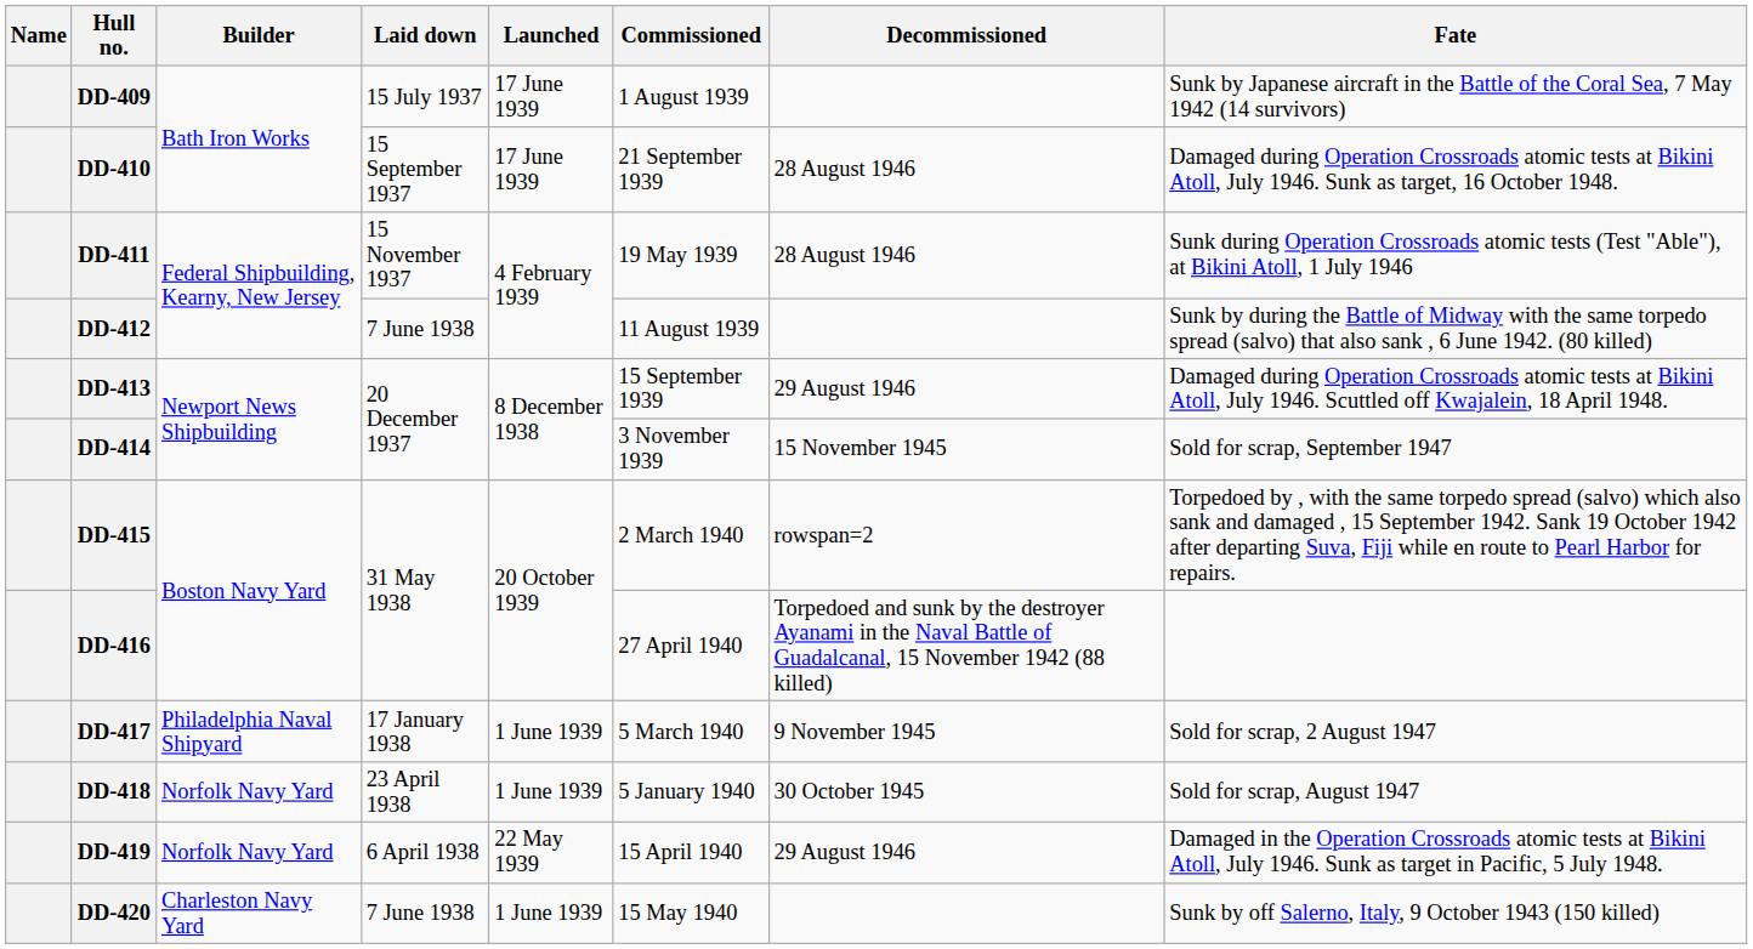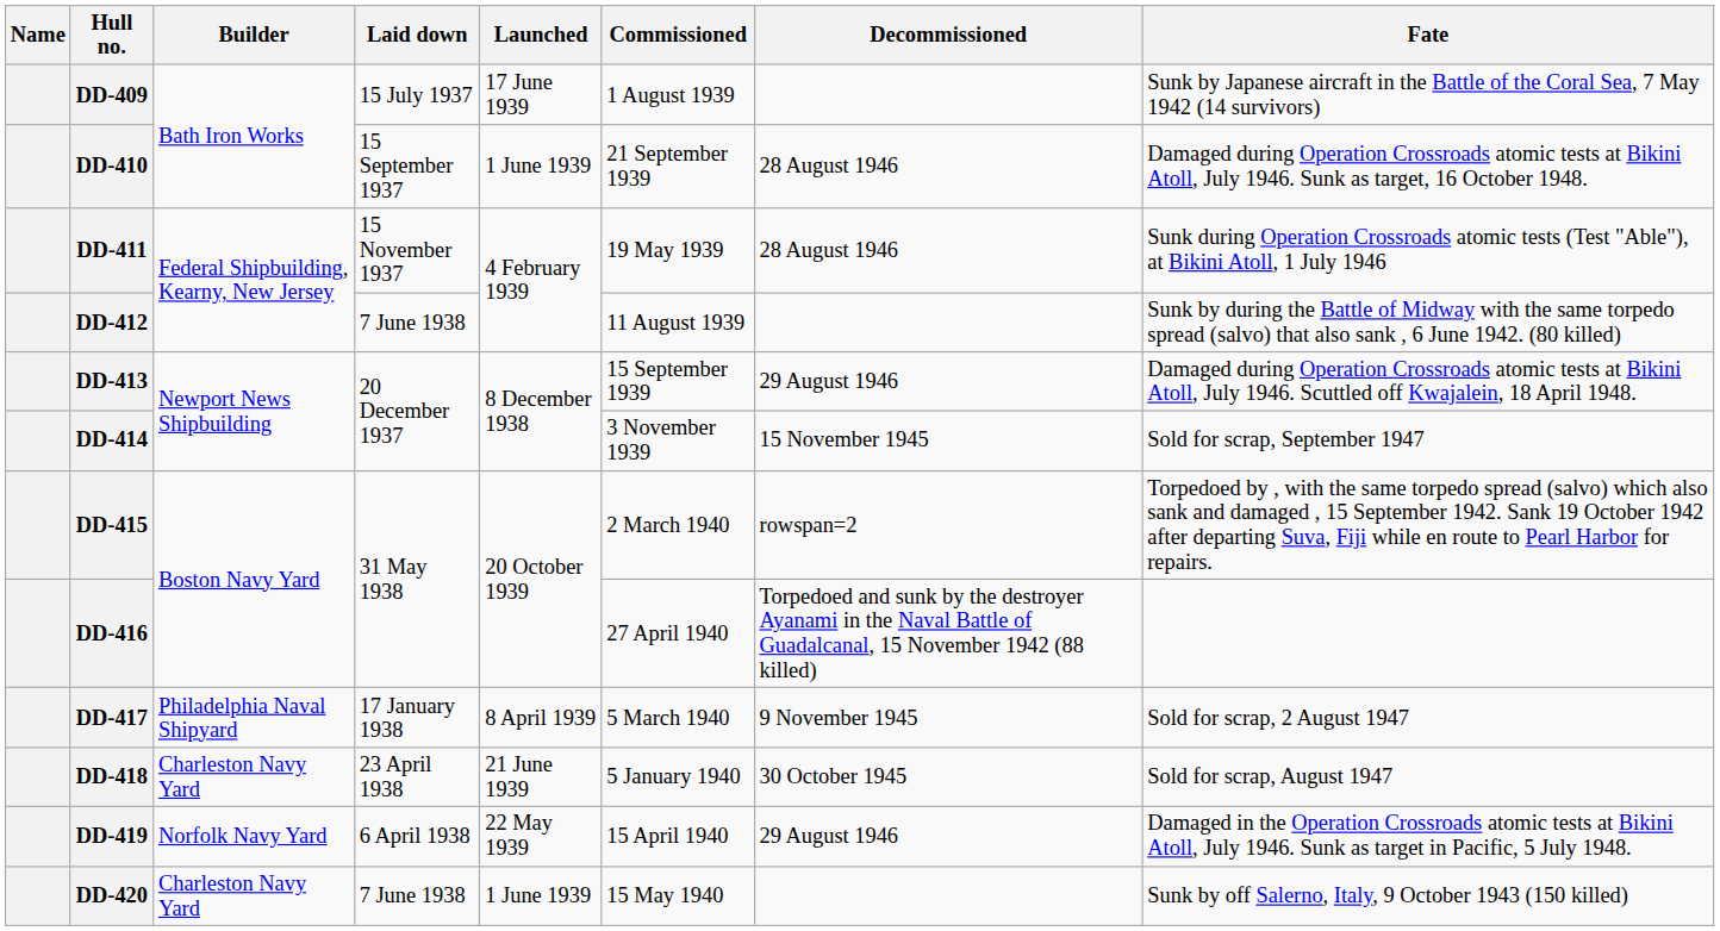DD-410 | Launched: 17 June 1939 -> 1 June 1939
DD-417 | Launched: 1 June 1939 -> 8 April 1939
DD-418 | Builder: Norfolk Navy Yard -> Charleston Navy Yard
DD-418 | Launched: 1 June 1939 -> 21 June 1939
